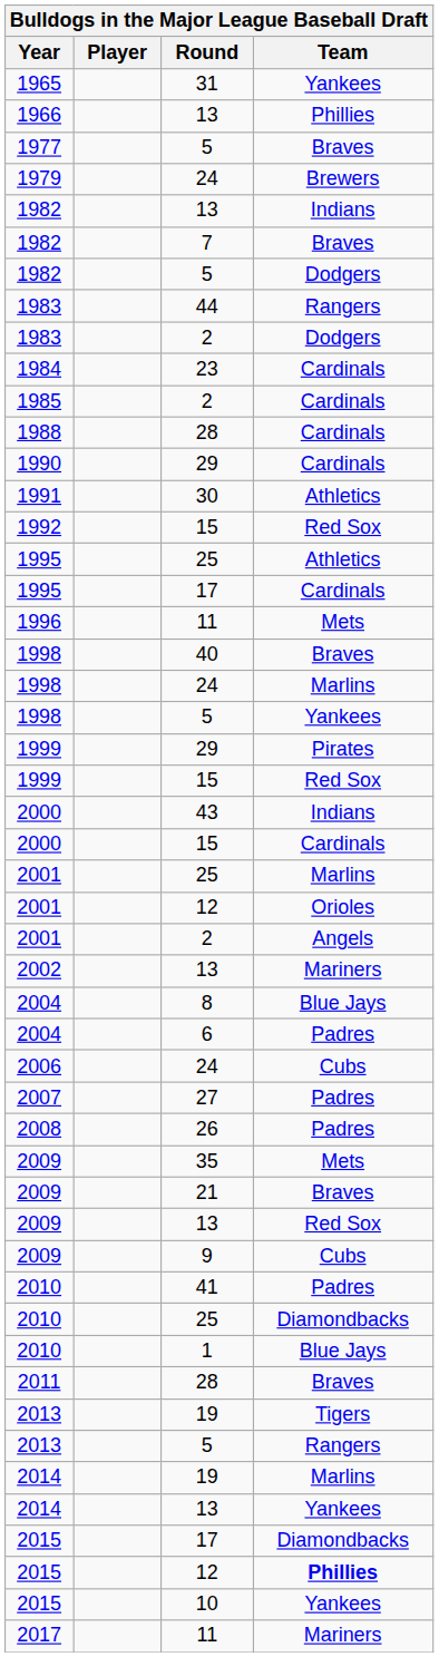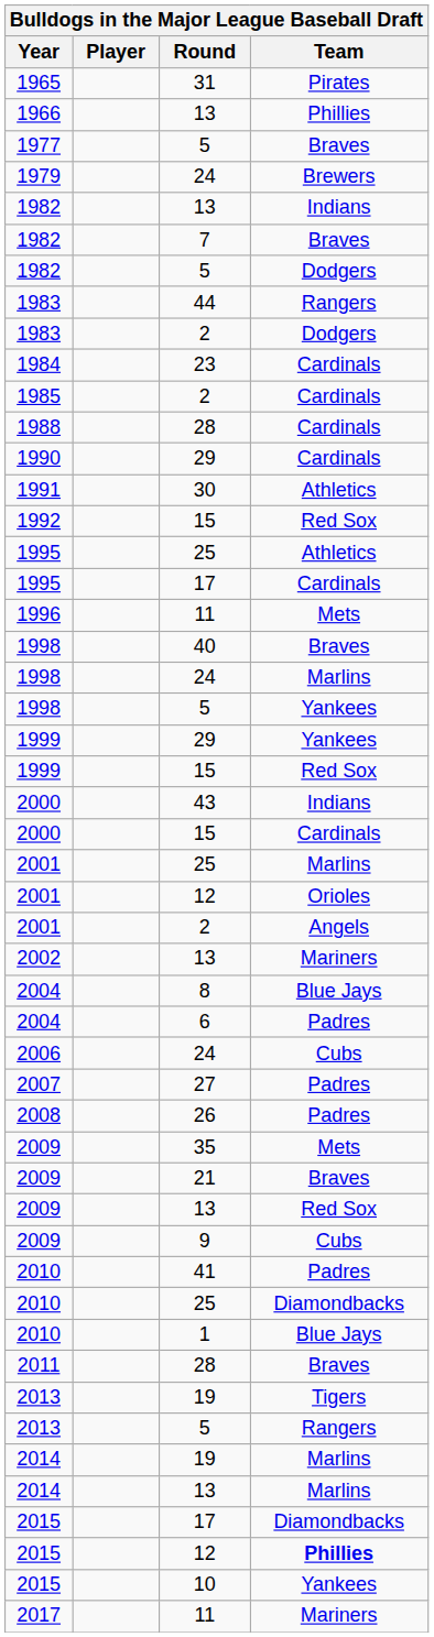1965 | Team: Yankees -> Pirates
1999 / 29 | Team: Pirates -> Yankees
2014 / 13 | Team: Yankees -> Marlins
